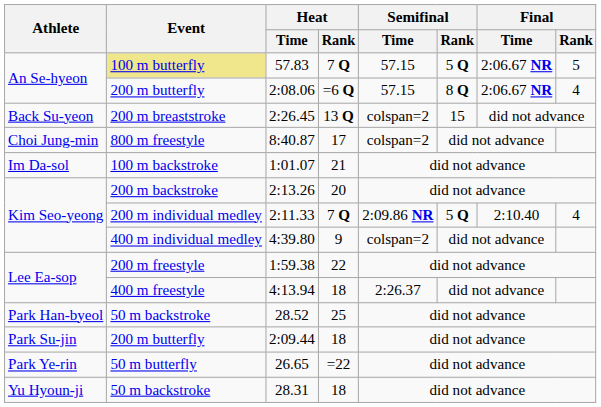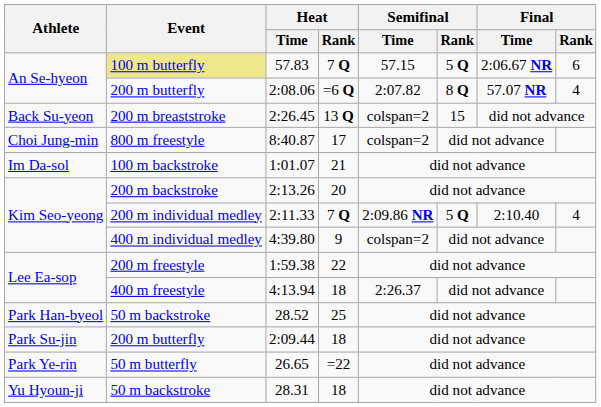57.83 | Final / Rank: 5 -> 6
2:08.06 | Semifinal / Time: 57.15 -> 2:07.82
2:08.06 | Final / Time: 2:06.67 NR -> 57.07 NR
